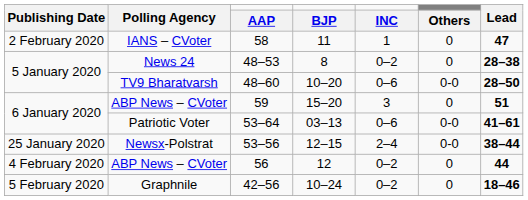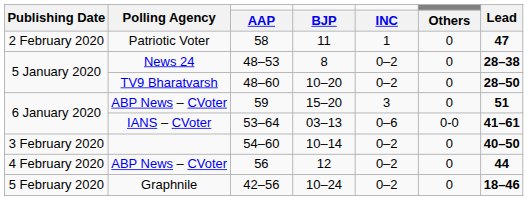58 | Polling Agency: IANS – CVoter -> Patriotic Voter
48–60 | INC: 0–6 -> 0–2
48–60 | Others: 0-0 -> 0
53–64 | Polling Agency: Patriotic Voter -> IANS – CVoter
- row: 25 January 2020 | Newsx-Polstrat | 53–56 | 12–15 | 2–4 | 0-0 | 38–44
+ row: 3 February 2020 | 54–60 | 10–14 | 0–2 | 0 | 40–50
